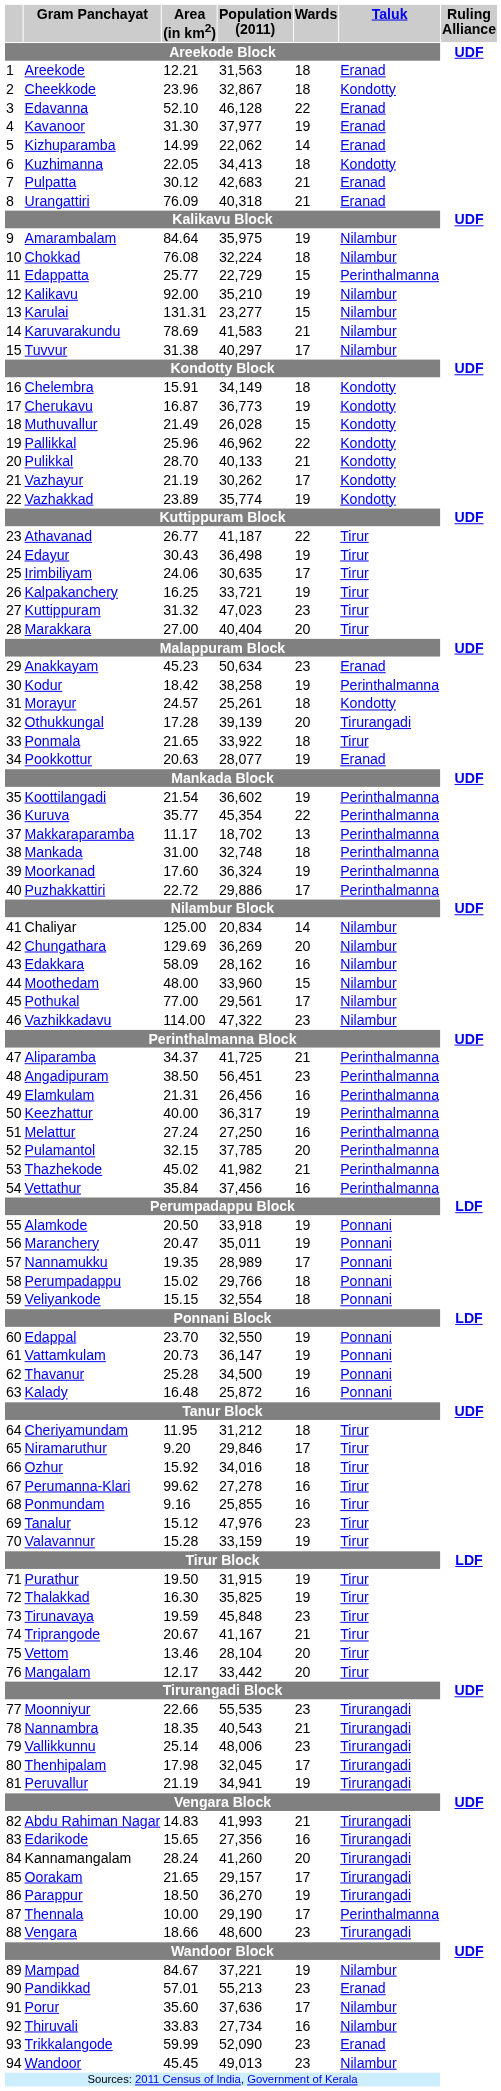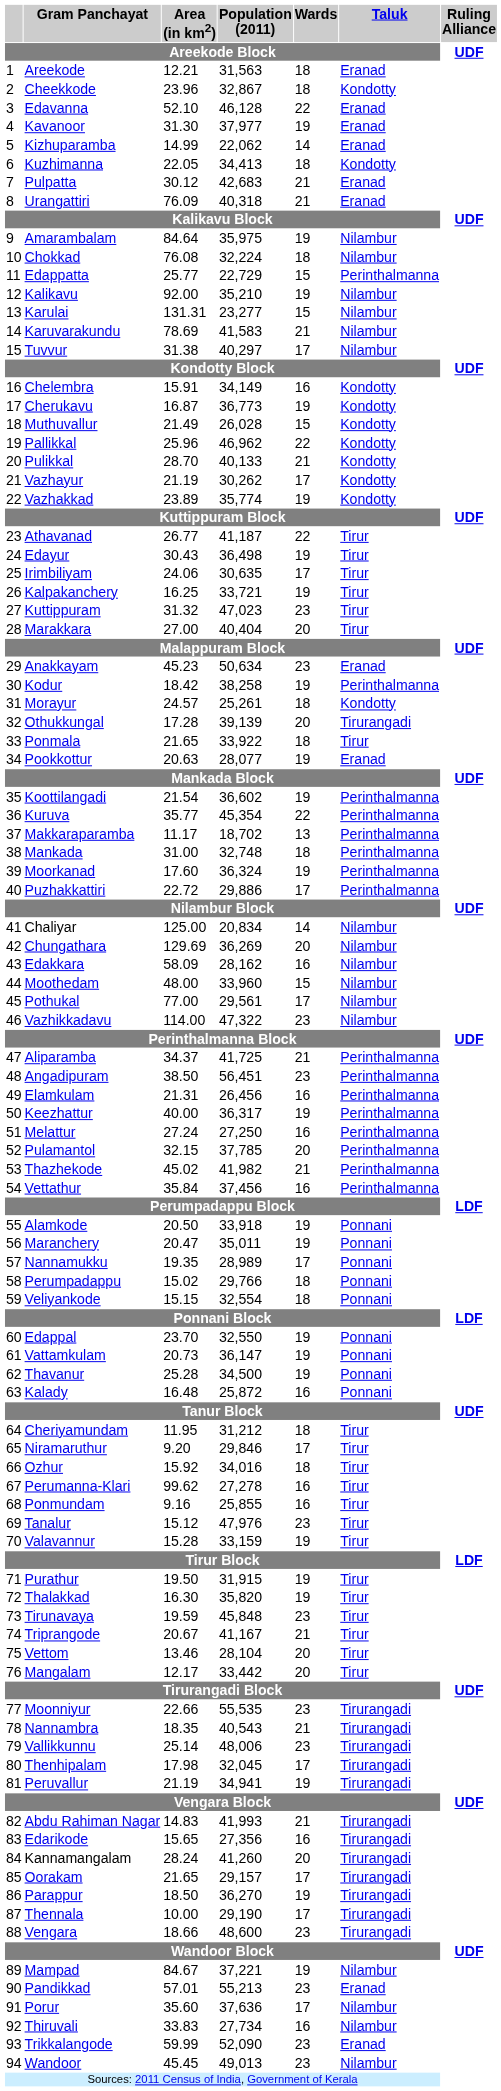Chelembra | Wards: 18 -> 16
Thalakkad | Population (2011): 35,825 -> 35,820
Thennala | Taluk: Perinthalmanna -> Tirurangadi
